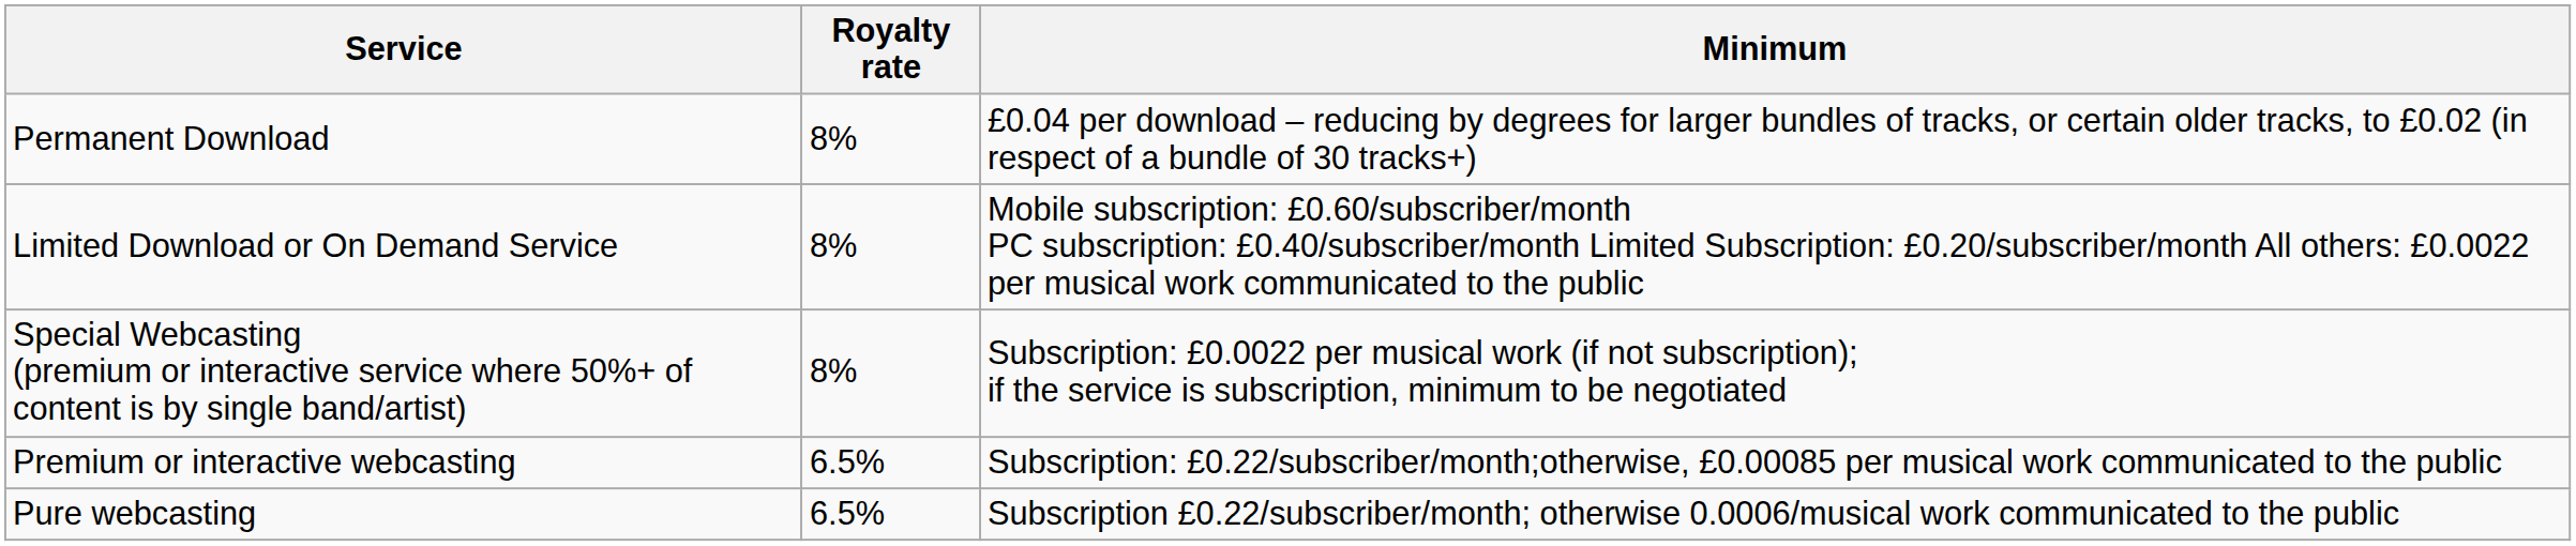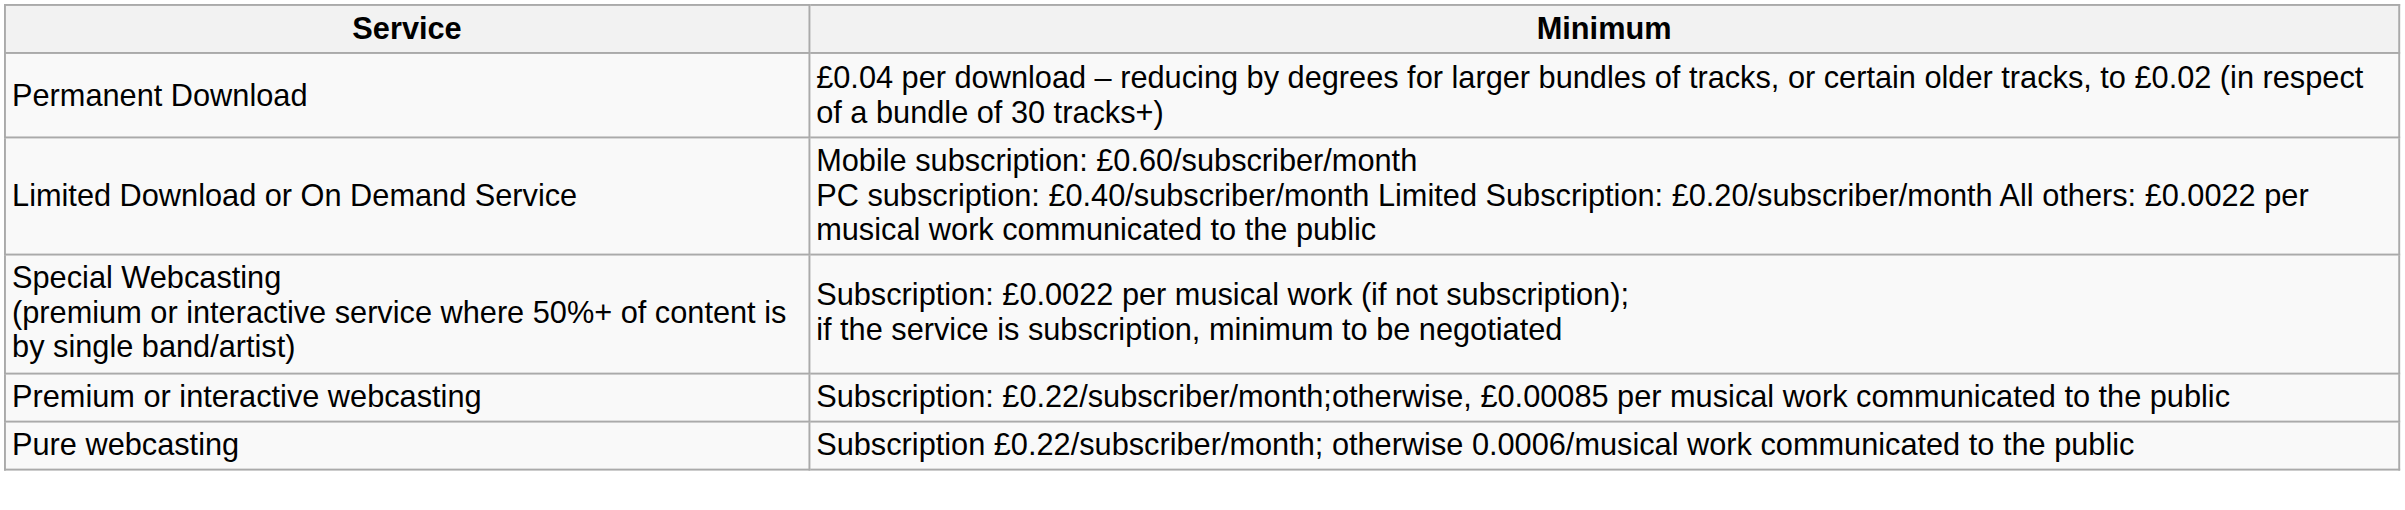- column: Royalty rate | 8% | 8% | 8% | 6.5% | 6.5%
